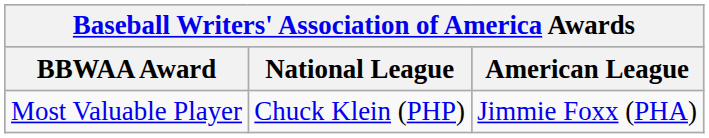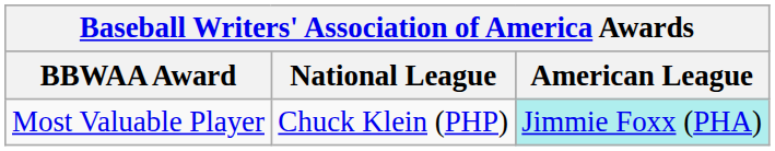Most Valuable Player | American League: no background -> paleturquoise background
